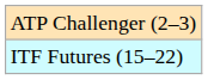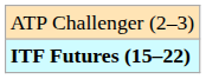row 2 | column 1: normal -> bold
